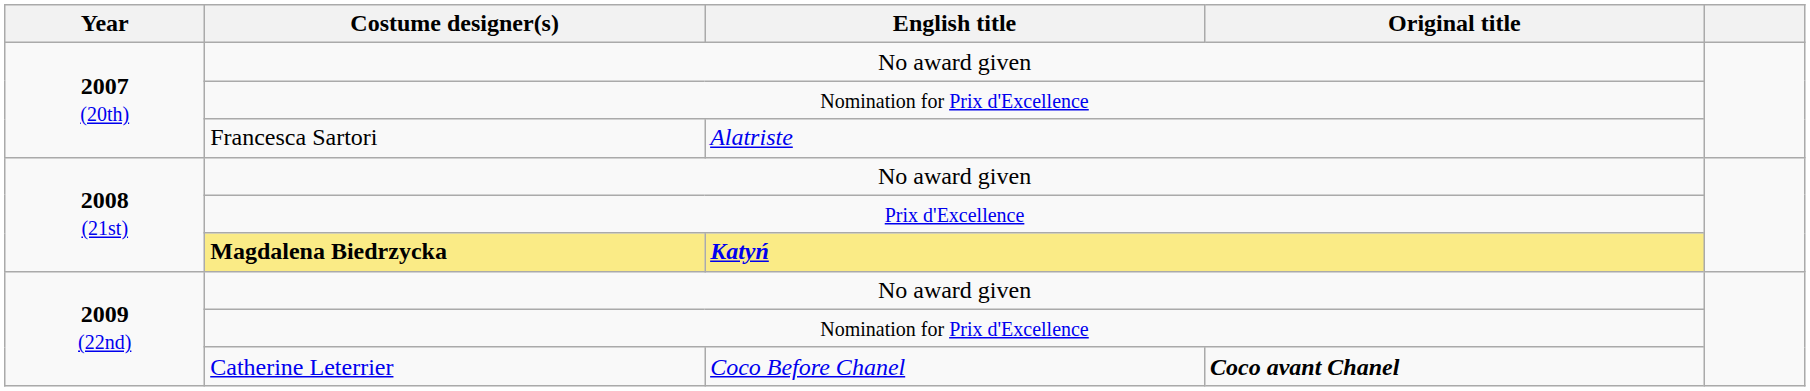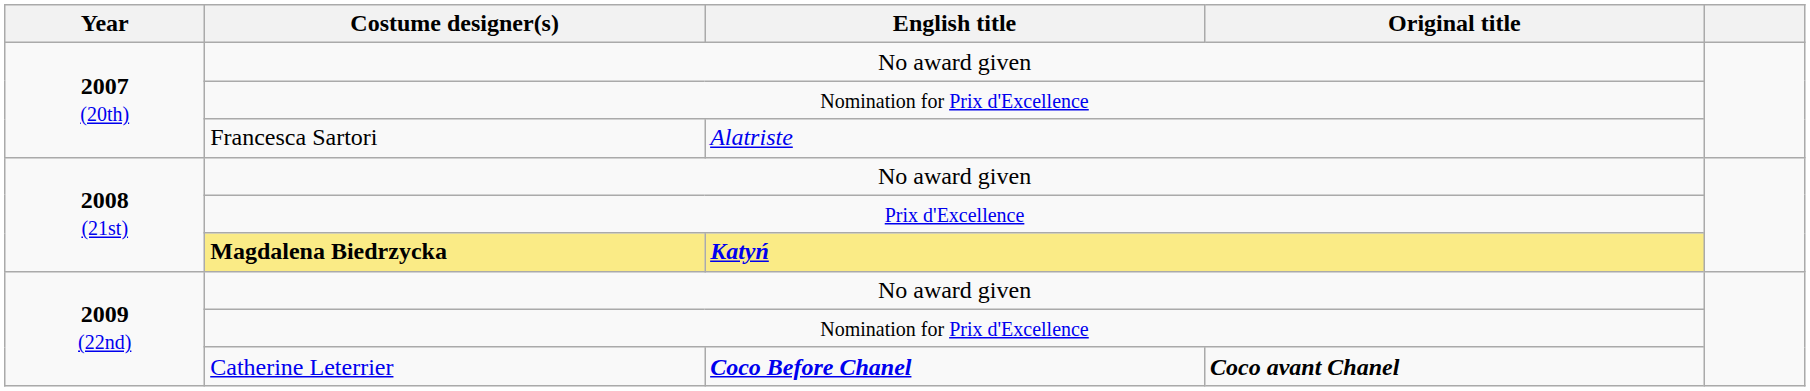Catherine Leterrier | English title: normal -> bold
